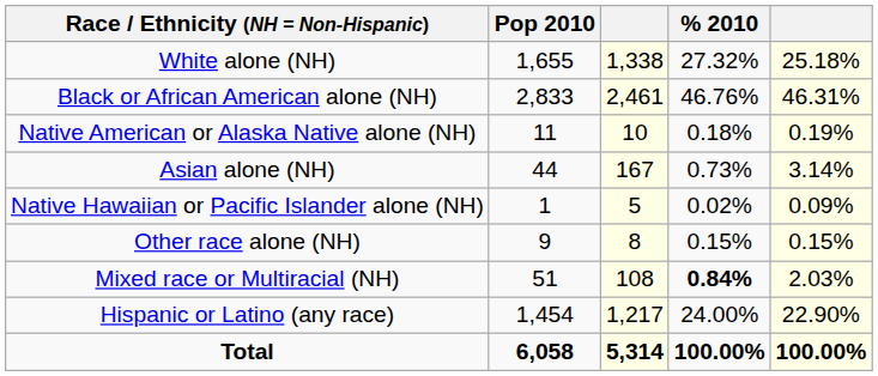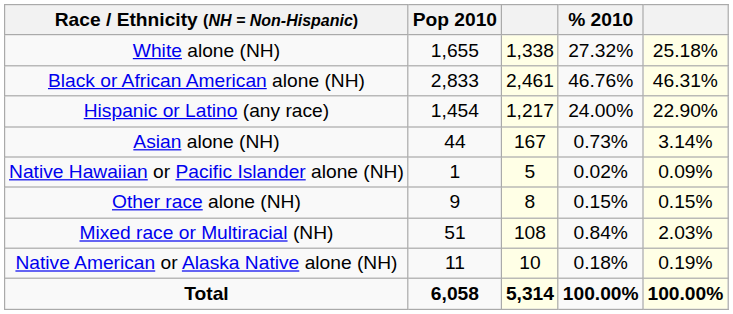rows swapped: Native American or Alaska Native alone (NH) <-> Hispanic or Latino (any race)
Mixed race or Multiracial (NH) | % 2010: bold -> normal
